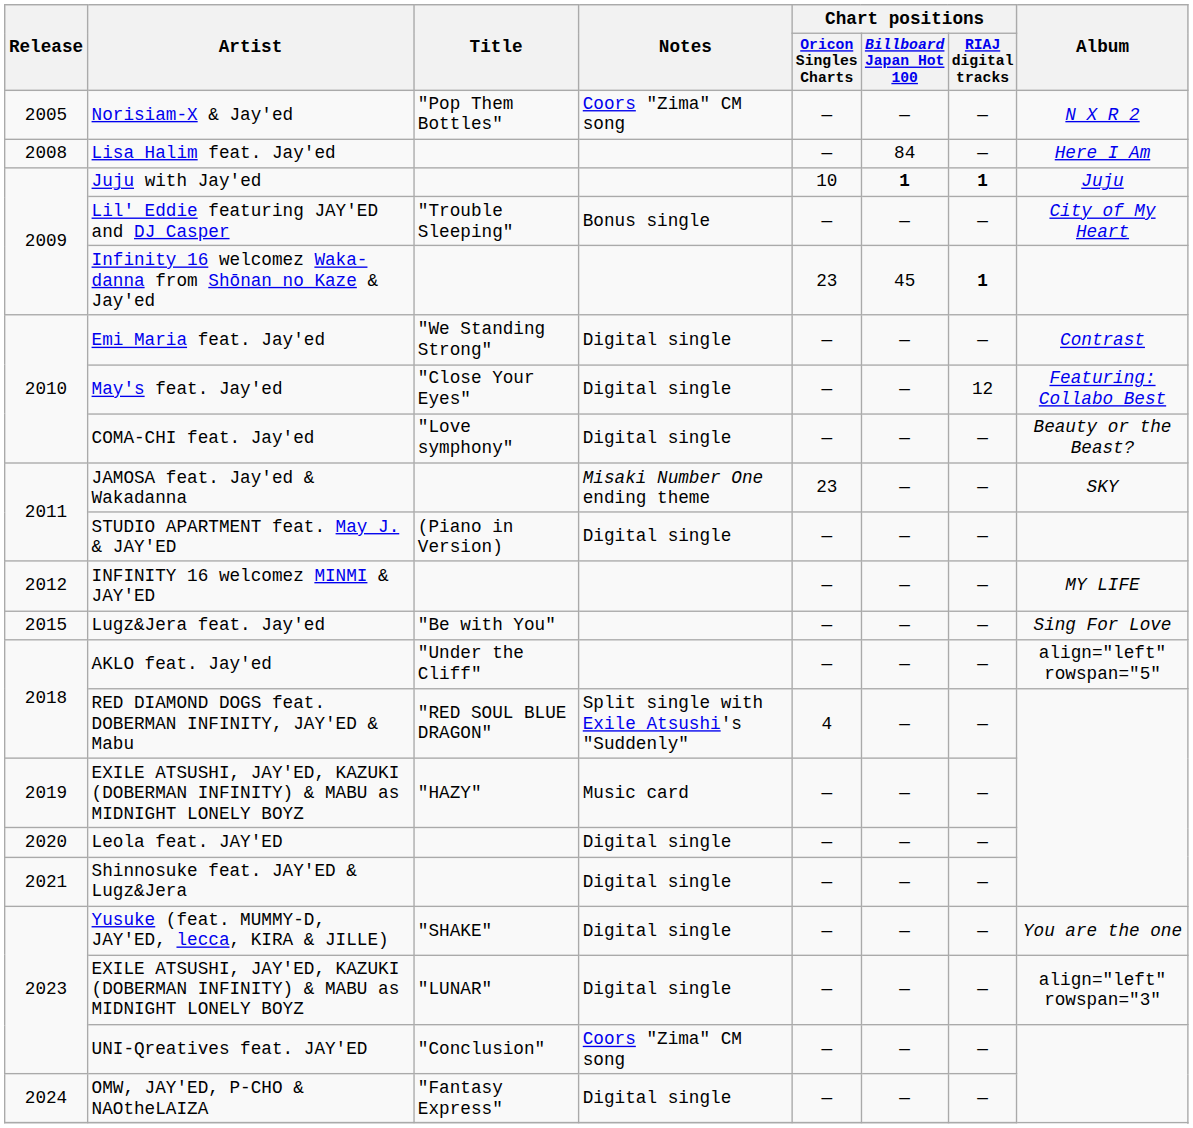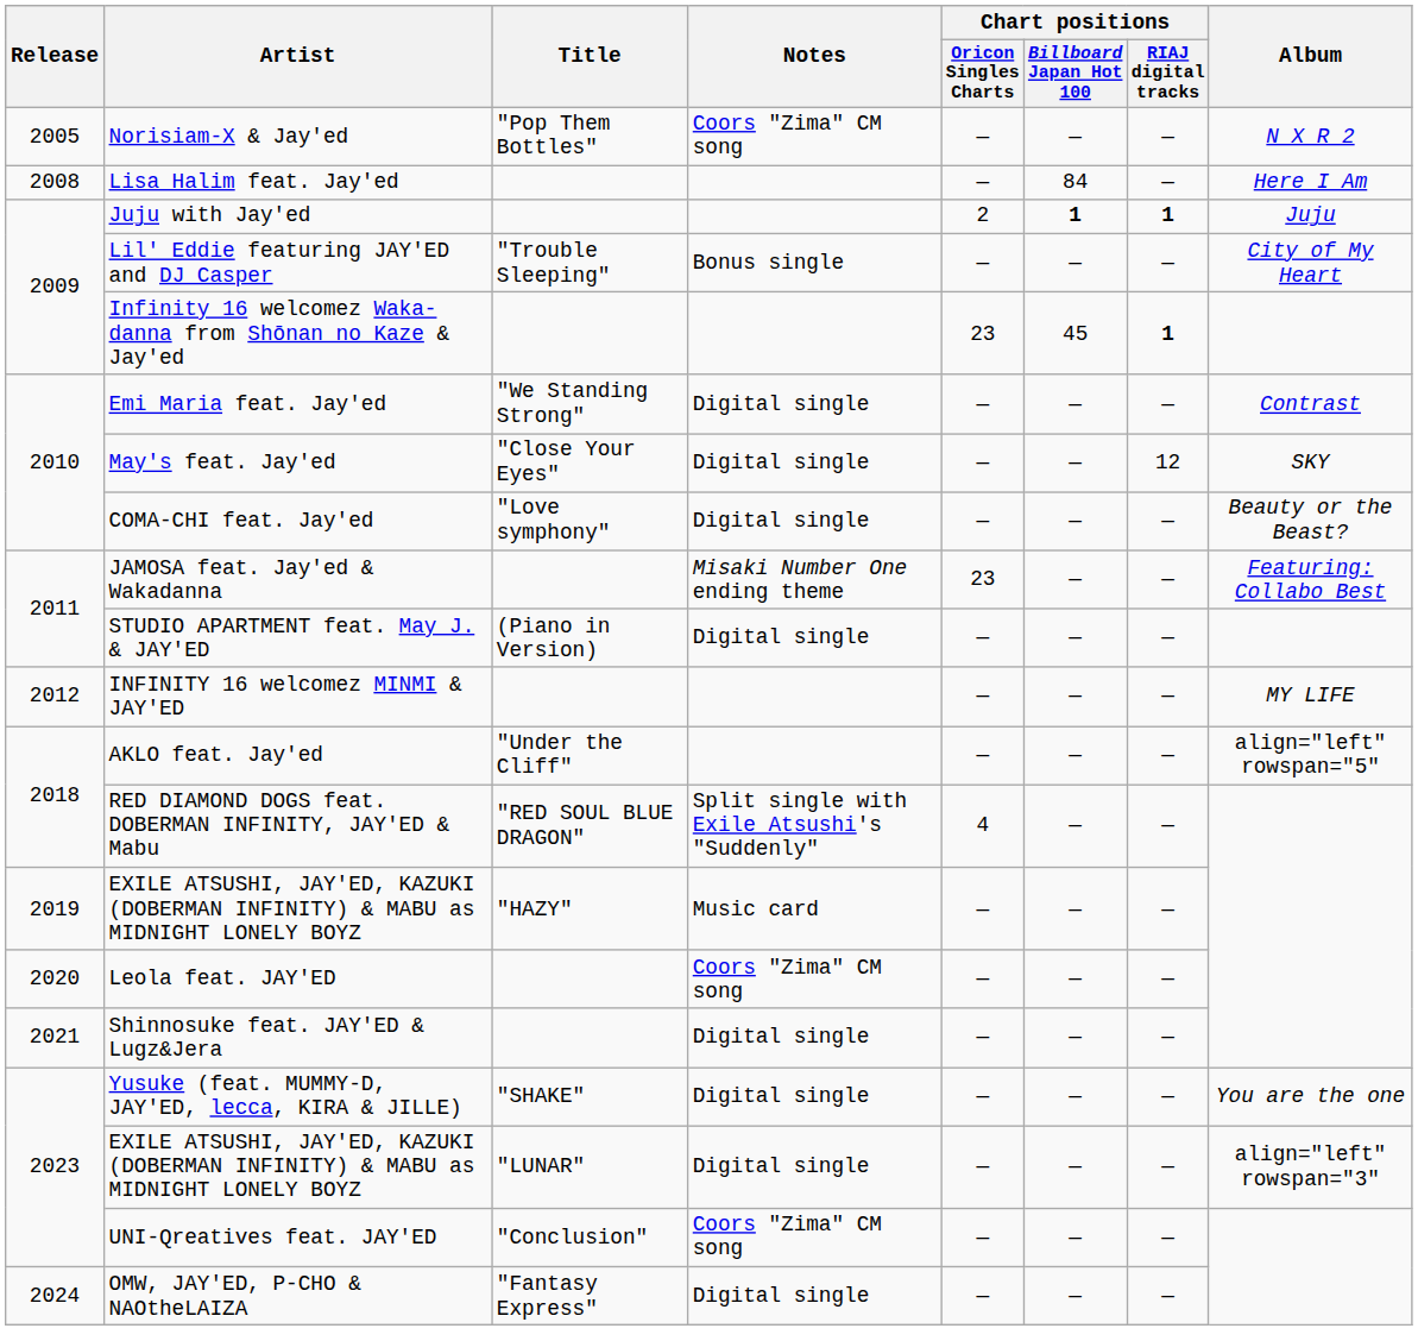Juju with Jay'ed | Chart positions / Oricon Singles Charts: 10 -> 2
May's feat. Jay'ed | Album: Featuring: Collabo Best -> SKY
JAMOSA feat. Jay'ed & Wakadanna | Album: SKY -> Featuring: Collabo Best
- row: 2015 | Lugz&Jera feat. Jay'ed | "Be with You" | — | — | — | Sing For Love
Leola feat. JAY'ED | Notes: Digital single -> Coors "Zima" CM song
